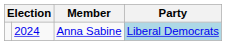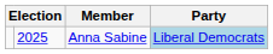Anna Sabine | column 2: 2024 -> 2025
